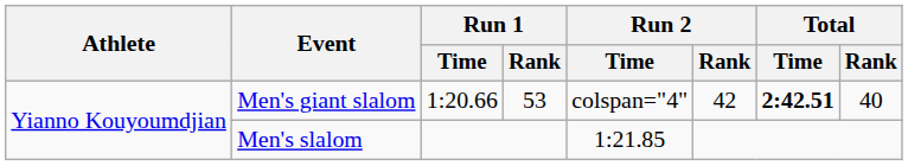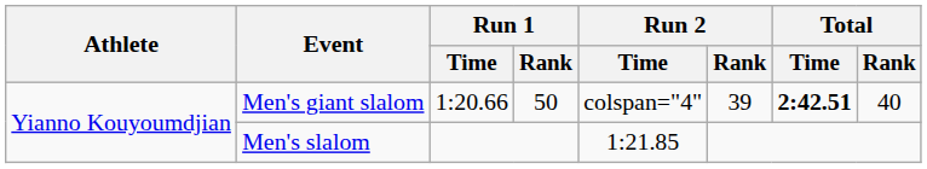Men's giant slalom | Run 1 / Rank: 53 -> 50
Men's giant slalom | Run 2 / Rank: 42 -> 39
